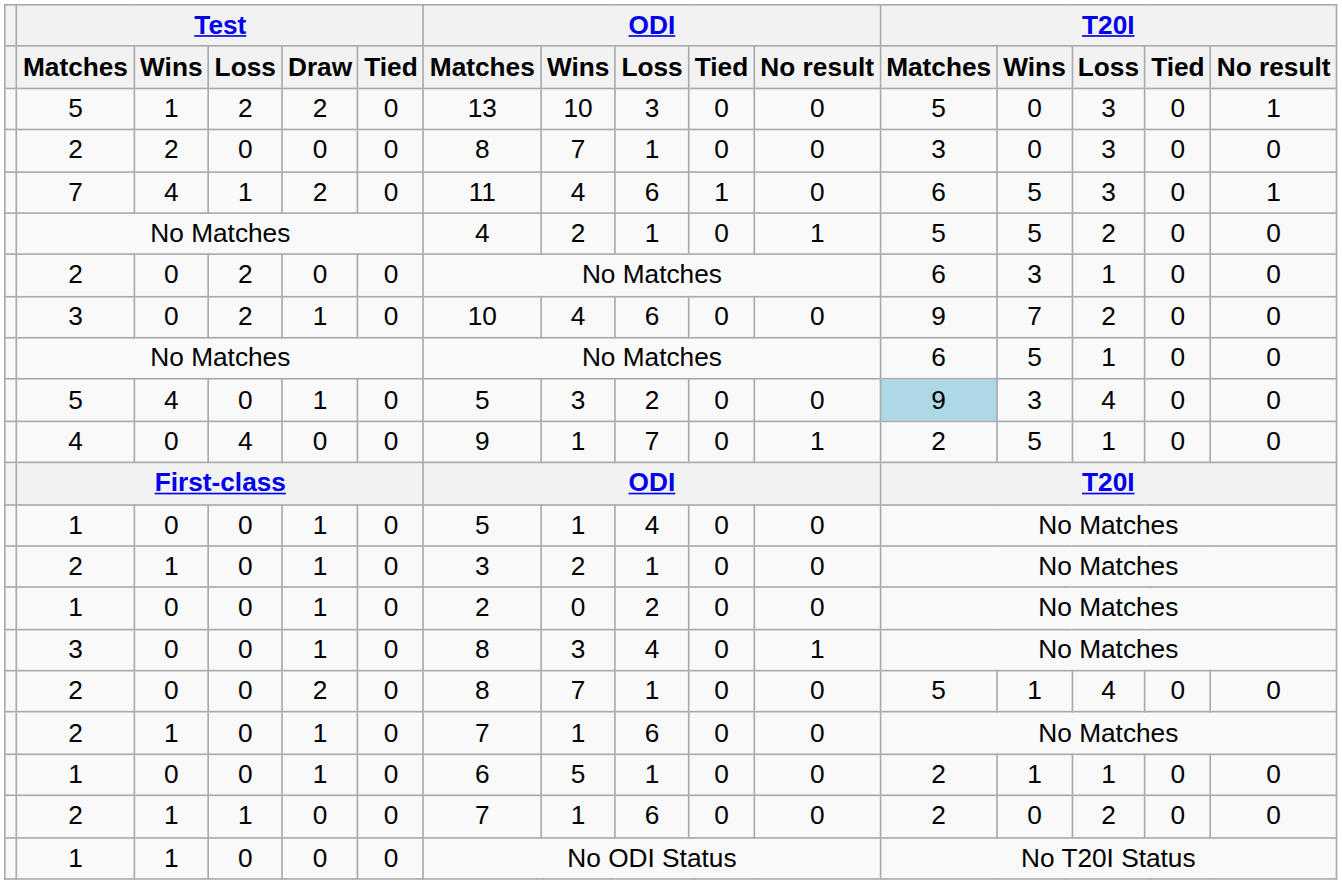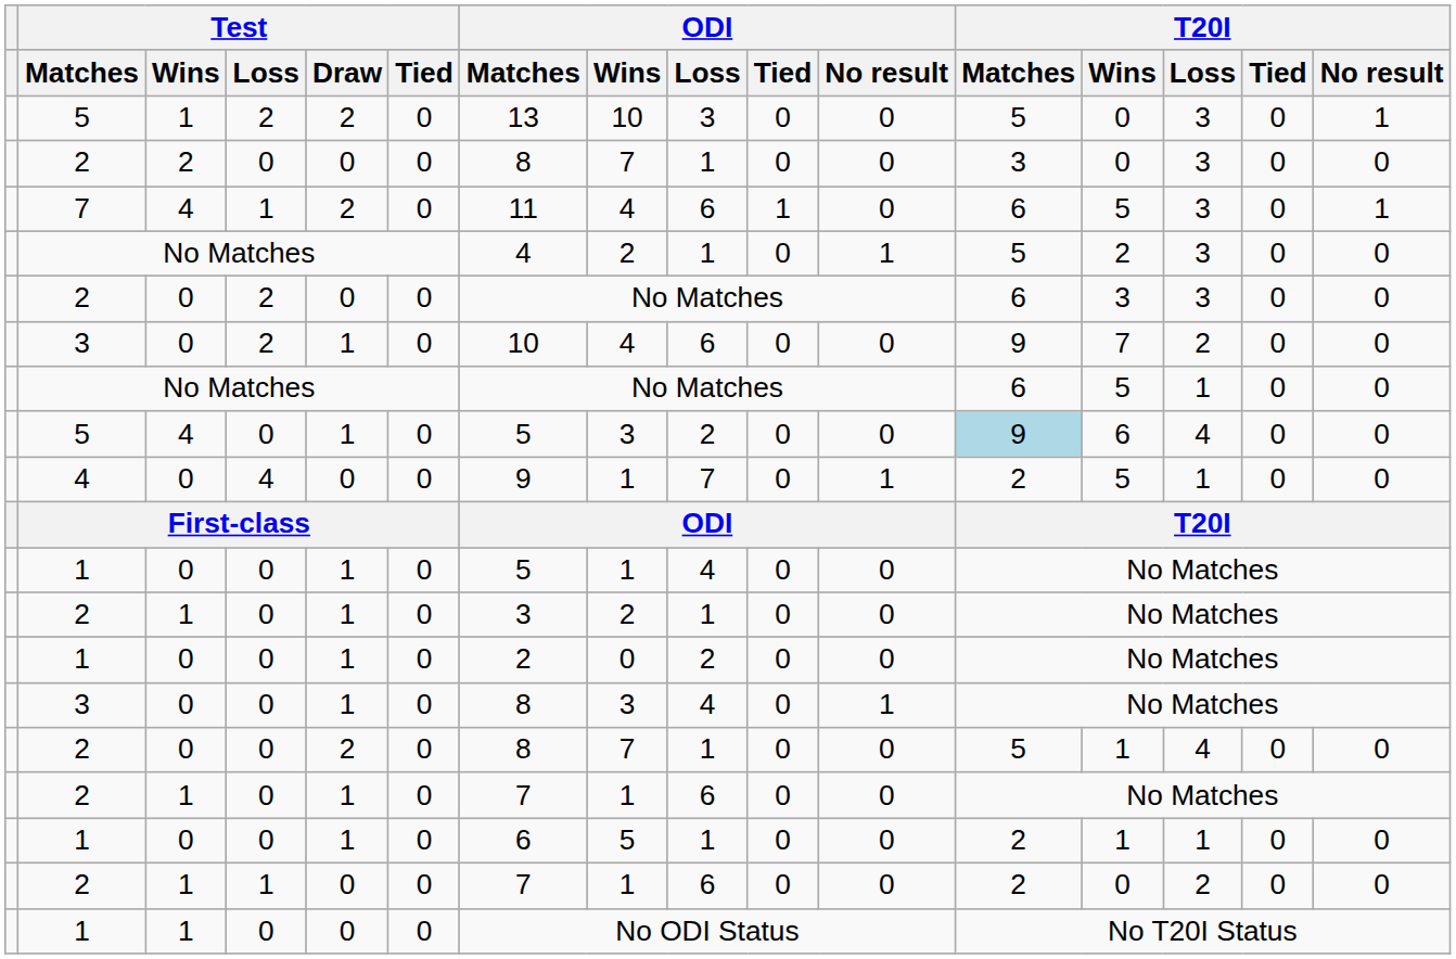row 6 | T20I / Wins: 5 -> 2
row 6 | T20I / Loss: 2 -> 3
row 7 | T20I / Loss: 1 -> 3
row 10 | T20I / Wins: 3 -> 6
